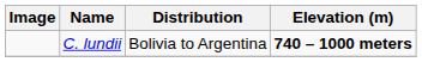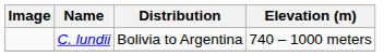C. lundii | Elevation (m): bold -> normal
